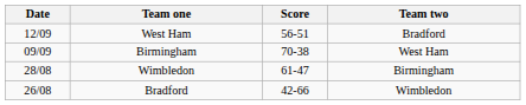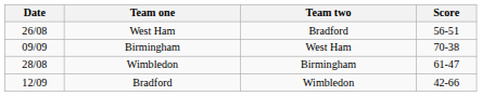columns swapped: Score <-> Team two
row 2 | Date: 12/09 -> 26/08
row 5 | Date: 26/08 -> 12/09
